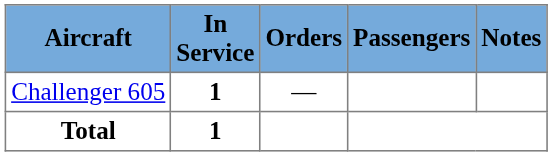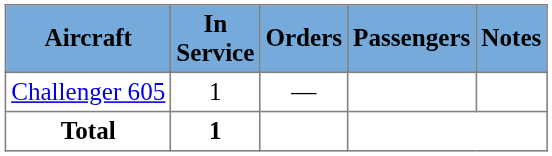Challenger 605 | In Service: bold -> normal
